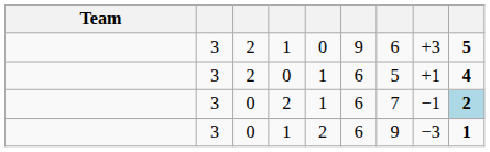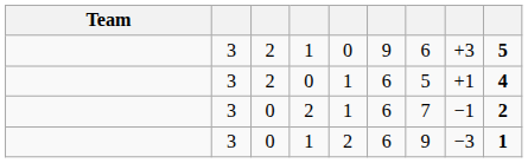row 4 | column 9: lightblue background -> no background
